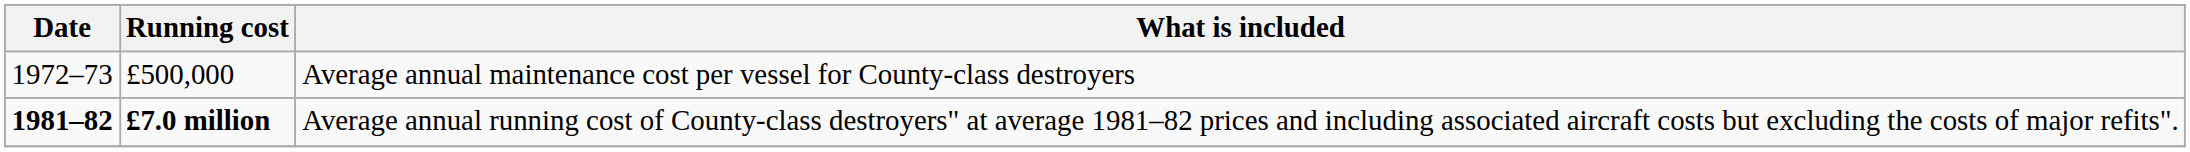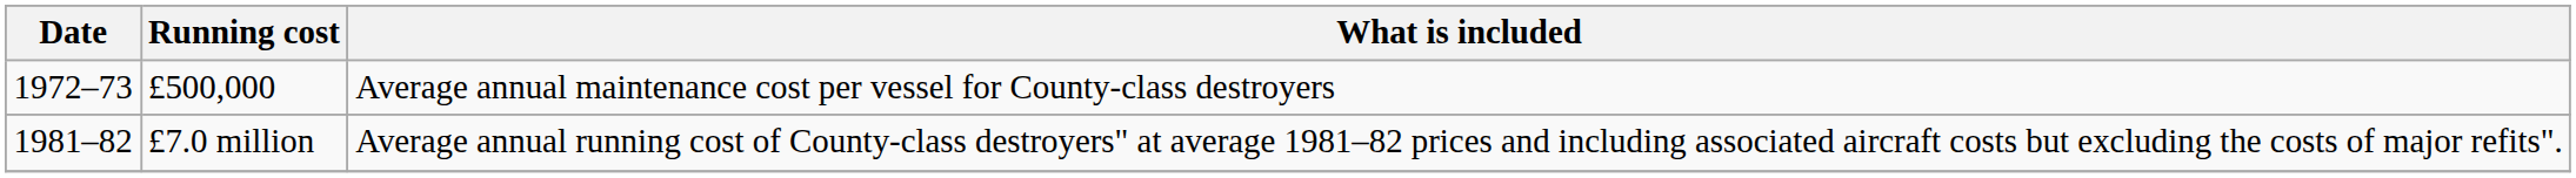row 3 | Date: bold -> normal
row 3 | Running cost: bold -> normal
